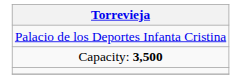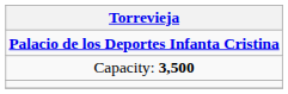row 2 | column 1: normal -> bold
